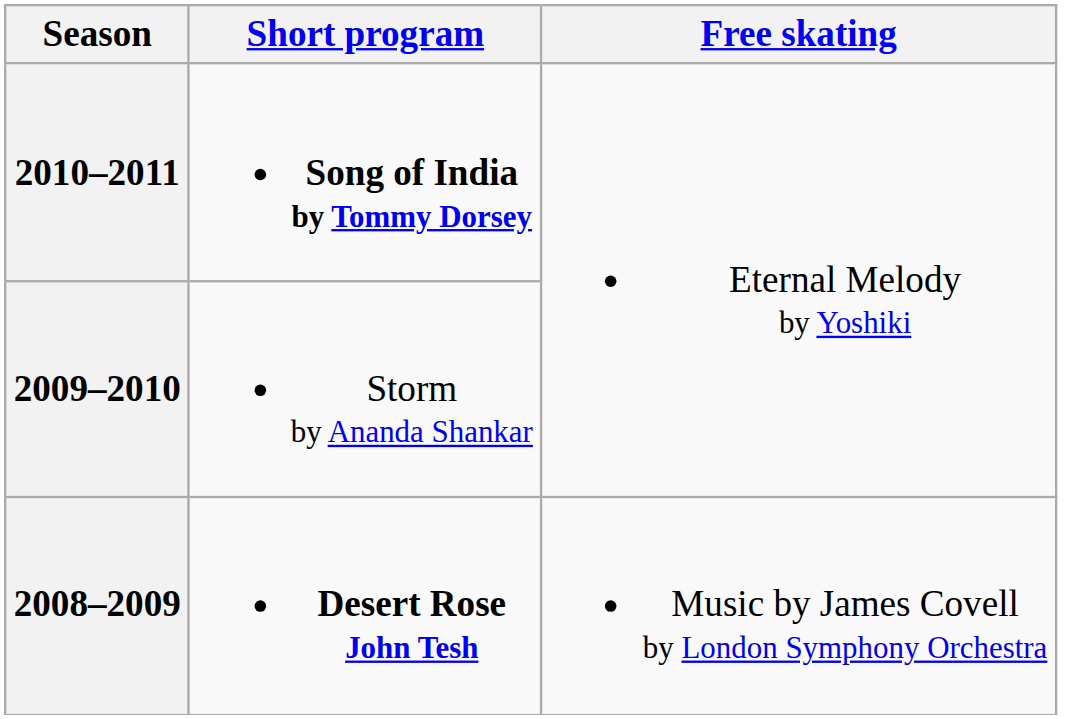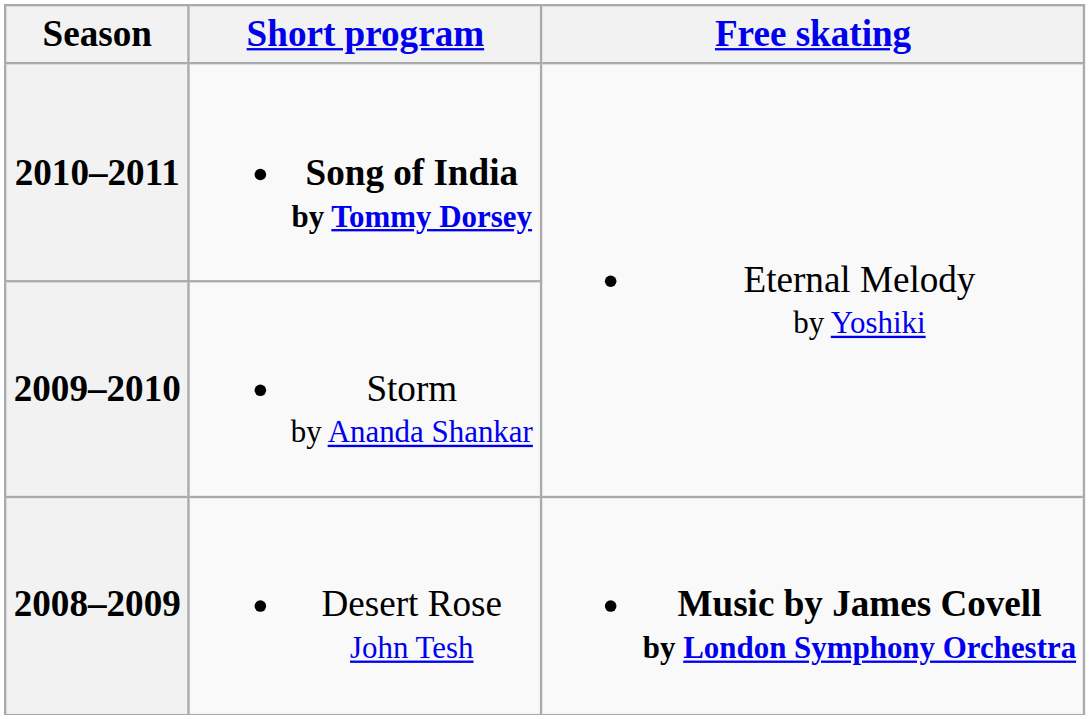2008–2009 | Short program: bold -> normal
2008–2009 | Free skating: normal -> bold
